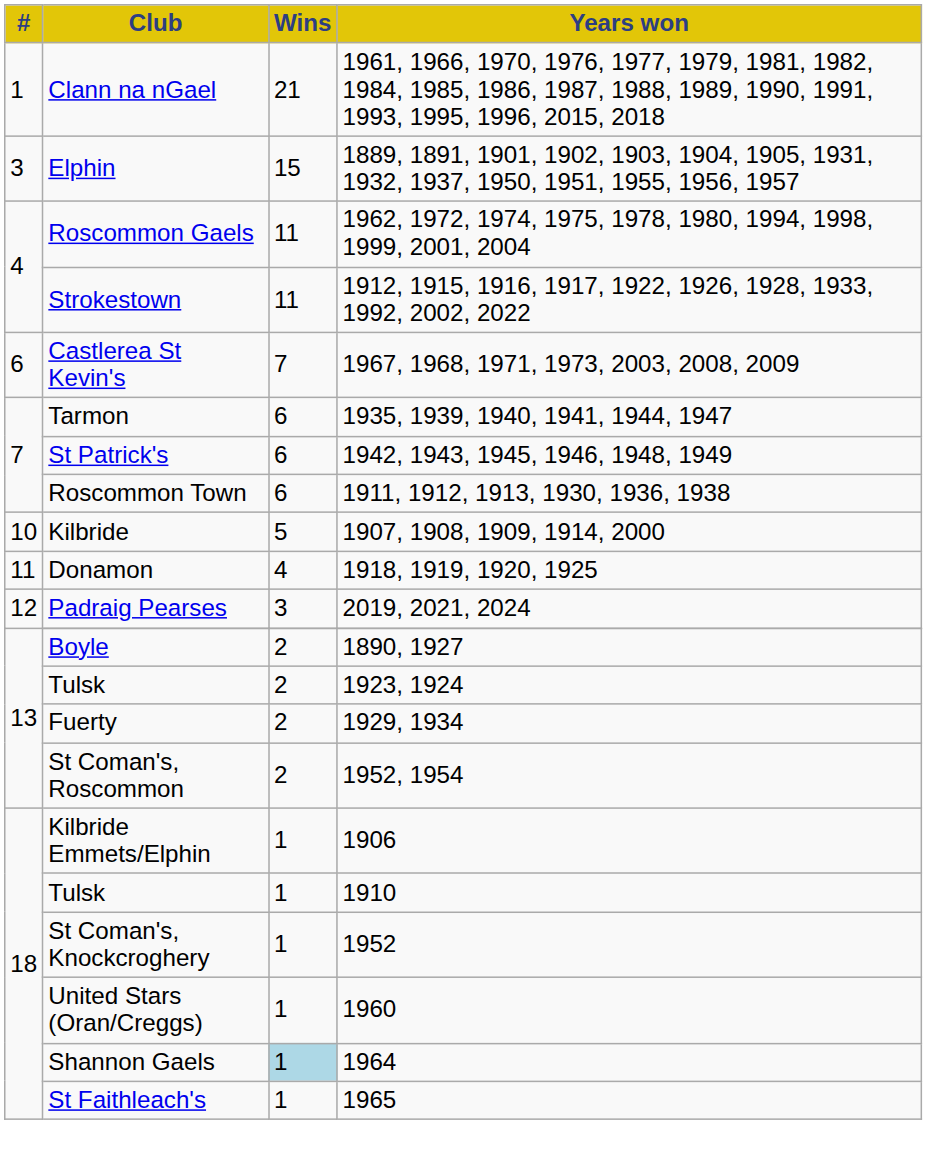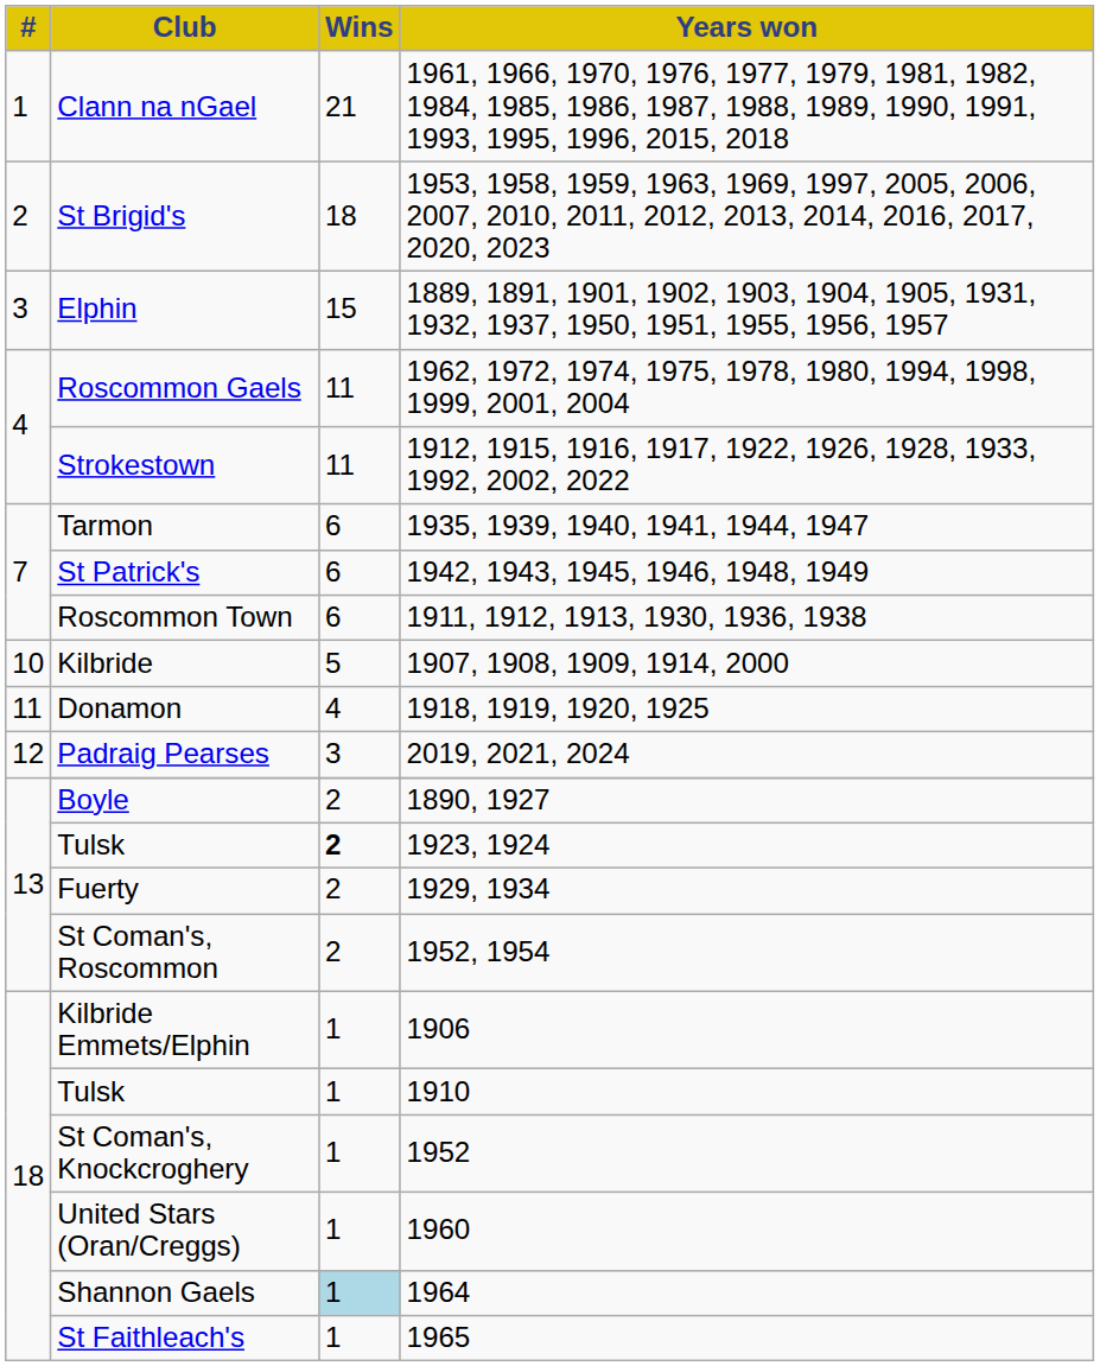+ row: 2 | St Brigid's | 18 | 1953, 1958, 1959, 1963, 1969, 1997, 2005, 2006, 2007, 2010, 2011, 2012, 2013, 2014, 2016, 2017, 2020, 2023
- row: 6 | Castlerea St Kevin's | 7 | 1967, 1968, 1971, 1973, 2003, 2008, 2009
Tulsk / 1923, 1924 | Wins: normal -> bold
